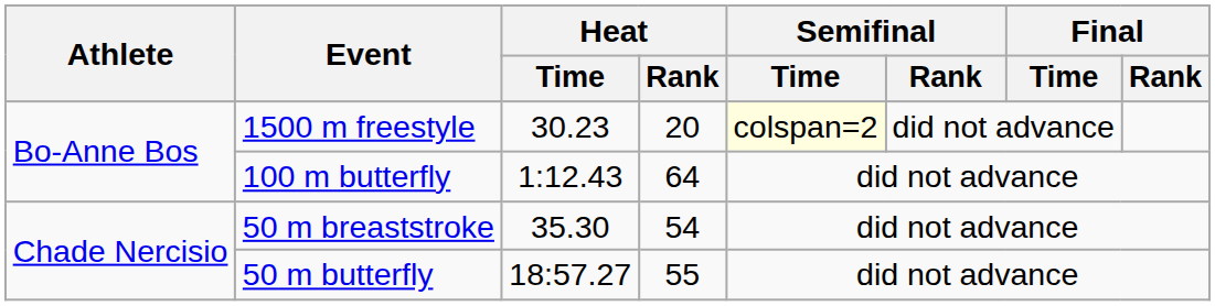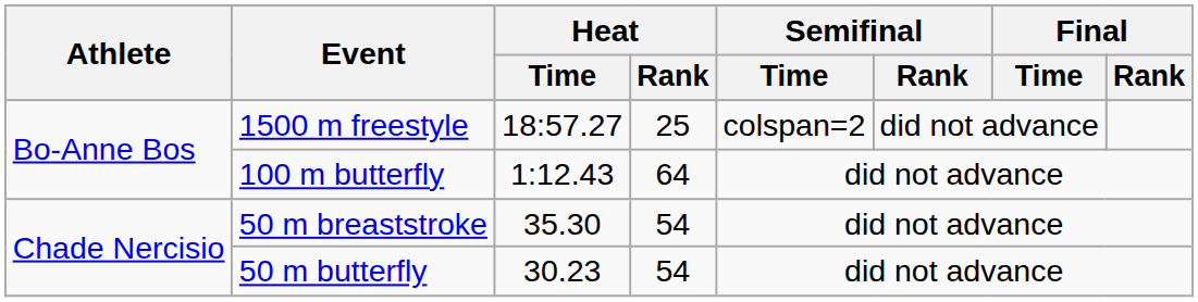1500 m freestyle | Heat / Time: 30.23 -> 18:57.27
1500 m freestyle | Heat / Rank: 20 -> 25
1500 m freestyle | Semifinal / Time: lightyellow background -> no background
50 m butterfly | Heat / Time: 18:57.27 -> 30.23
50 m butterfly | Heat / Rank: 55 -> 54
